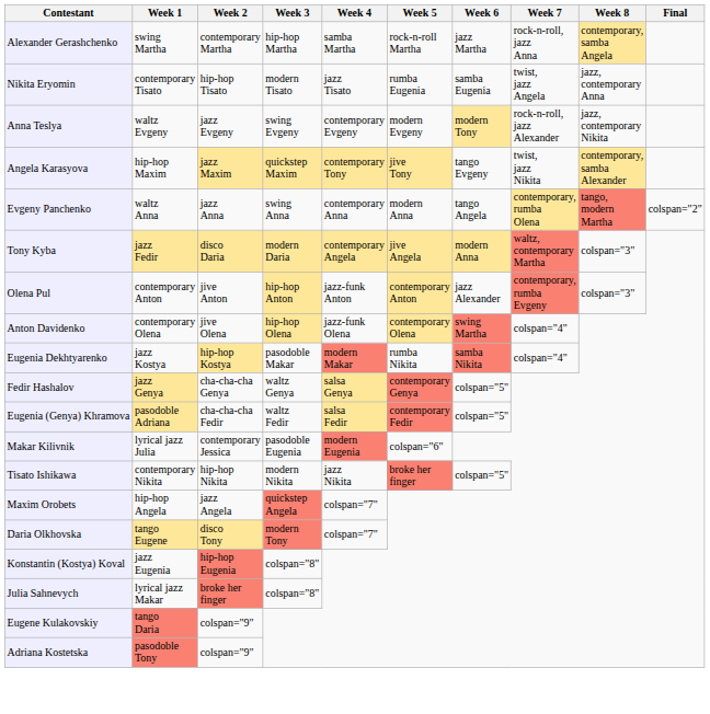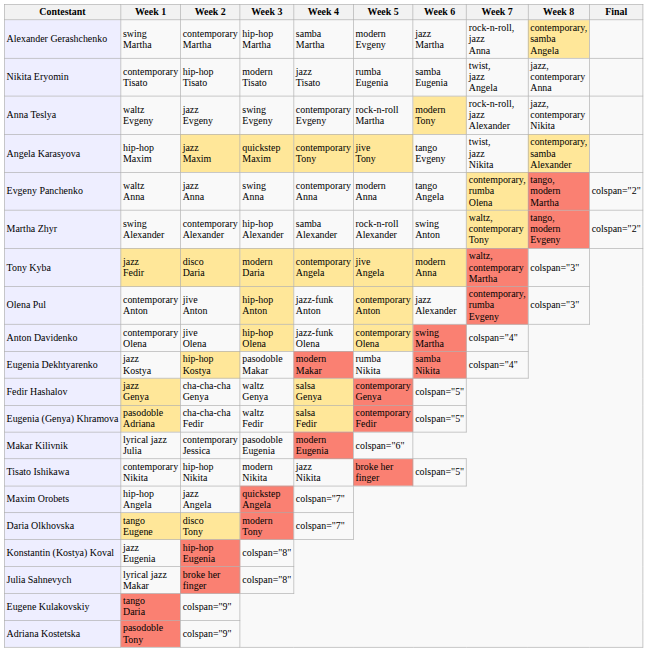Alexander Gerashchenko | Week 5: rock-n-roll Martha -> modern Evgeny
Anna Teslya | Week 5: modern Evgeny -> rock-n-roll Martha
+ row: Martha Zhyr | swing Alexander | contemporary Alexander | hip-hop Alexander | samba Alexander | rock-n-roll Alexander | swing Anton | waltz, contemporary Tony | tango, modern Evgeny | colspan="2"
